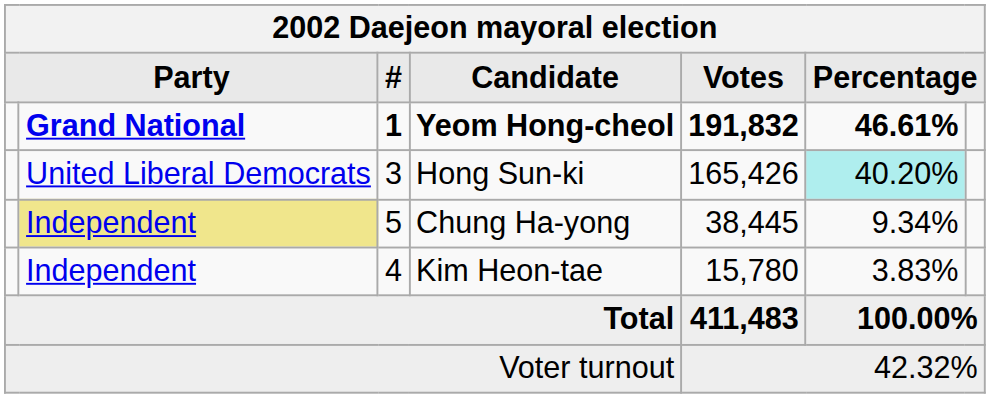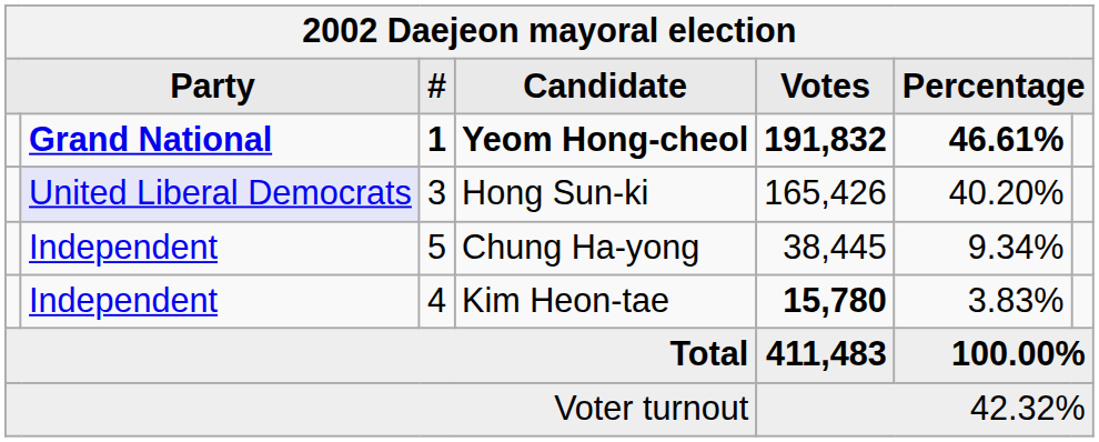Hong Sun-ki | column 2: no background -> lavender background
Hong Sun-ki | column 6: paleturquoise background -> no background
Chung Ha-yong | column 2: khaki background -> no background
Kim Heon-tae | Votes: normal -> bold
